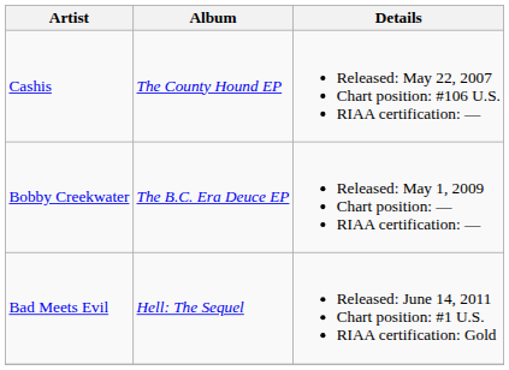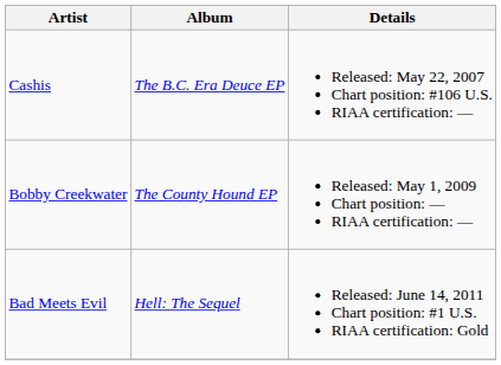Cashis | Album: The County Hound EP -> The B.C. Era Deuce EP
Bobby Creekwater | Album: The B.C. Era Deuce EP -> The County Hound EP
